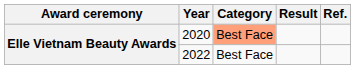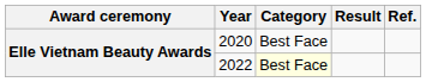2020 | Category: lightsalmon background -> no background
2022 | Category: no background -> lightyellow background
